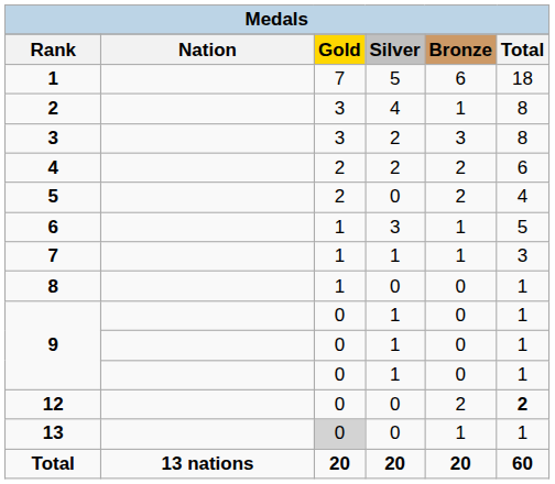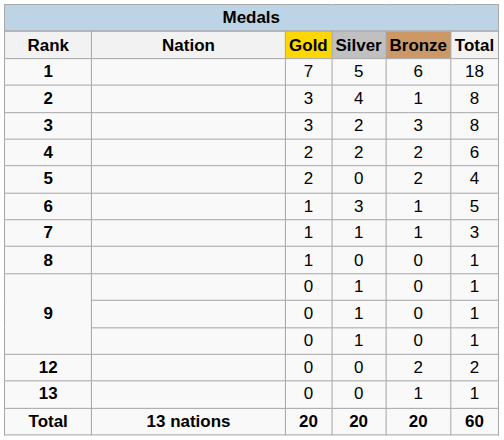12 | column 6: bold -> normal
13 | column 3: lightgrey background -> no background
